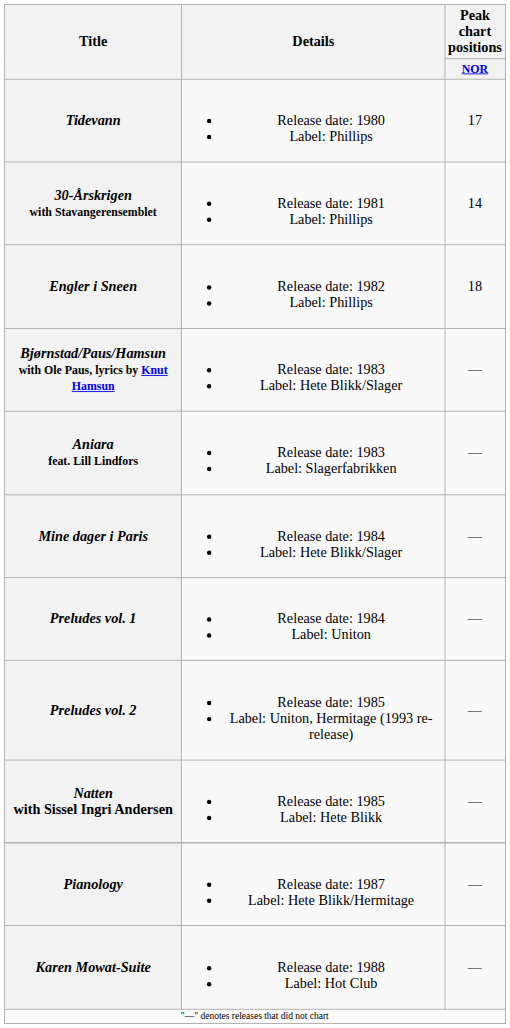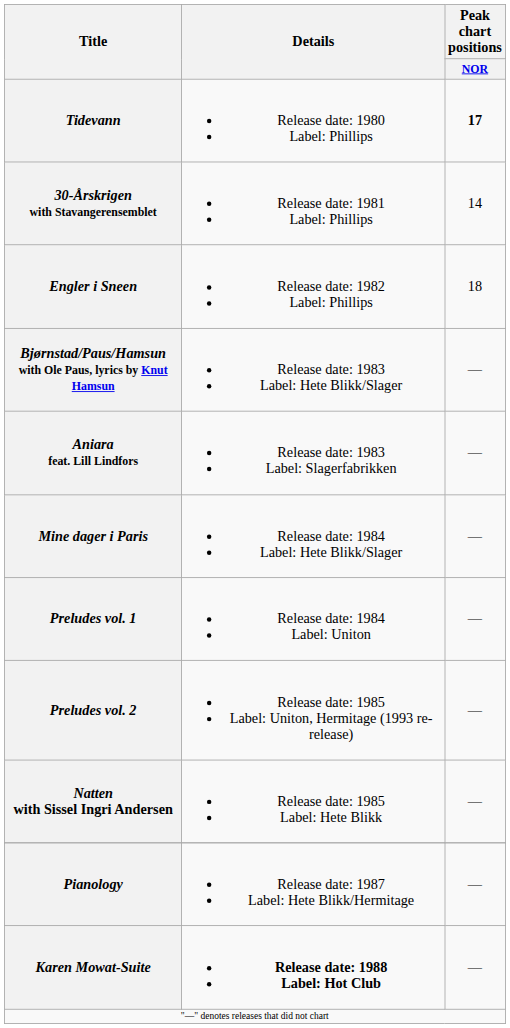Tidevann | Peak chart positions / NOR: normal -> bold
Karen Mowat-Suite | Details: normal -> bold
